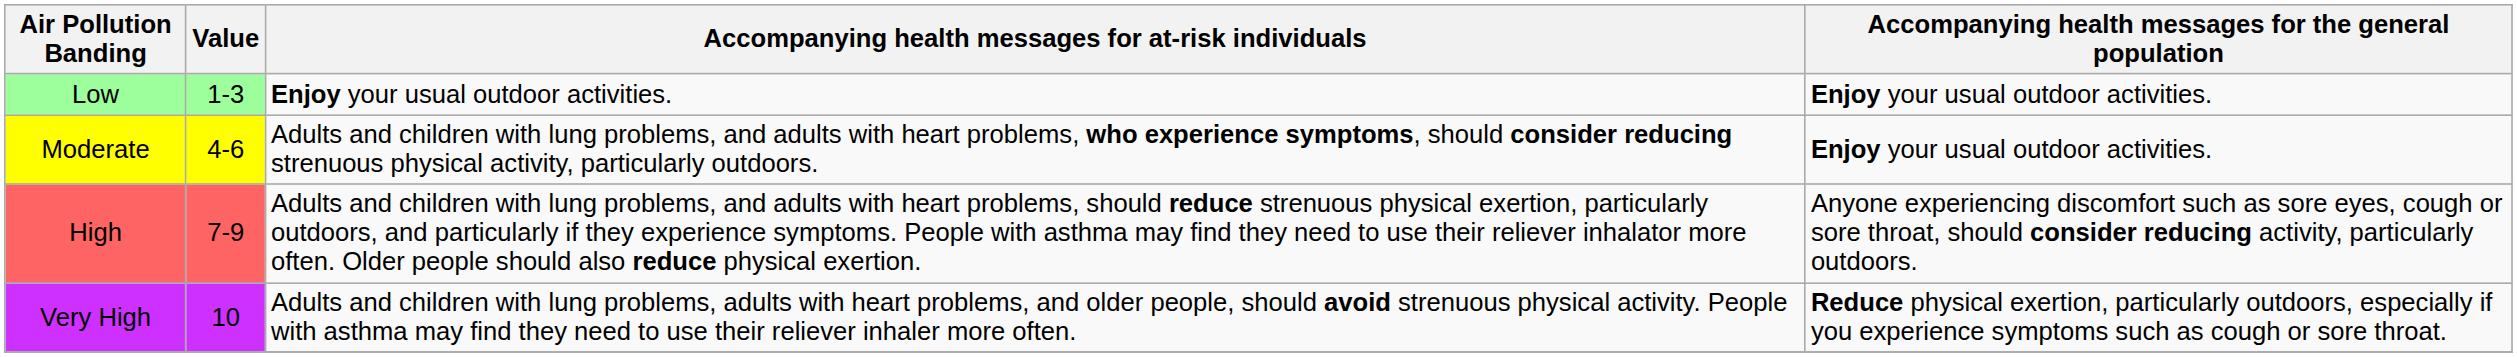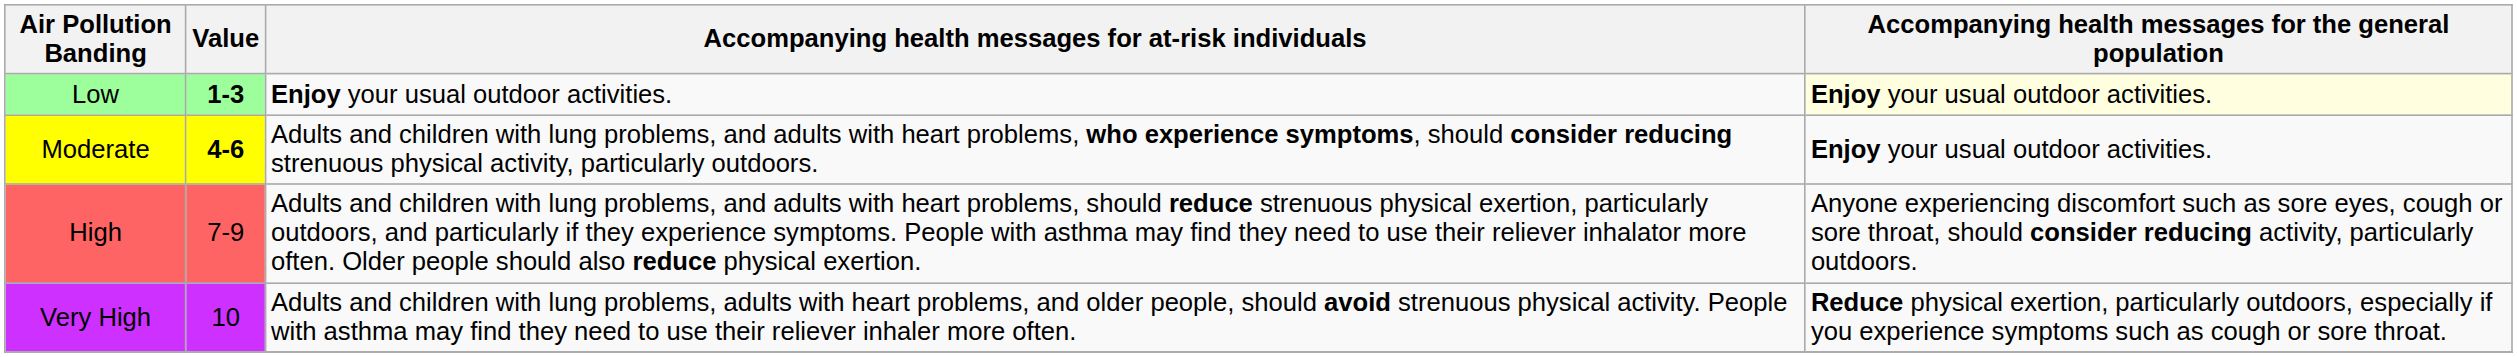Low | Value: normal -> bold
Low | Accompanying health messages for the general population: no background -> lightyellow background
Moderate | Value: normal -> bold
